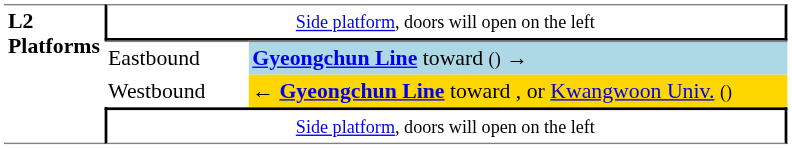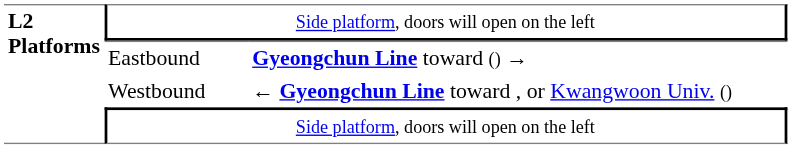Eastbound | column 3: lightblue background -> no background
Westbound | column 3: gold background -> no background
